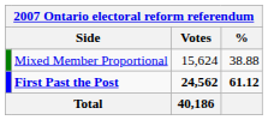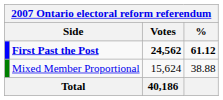rows swapped: First Past the Post <-> Mixed Member Proportional
